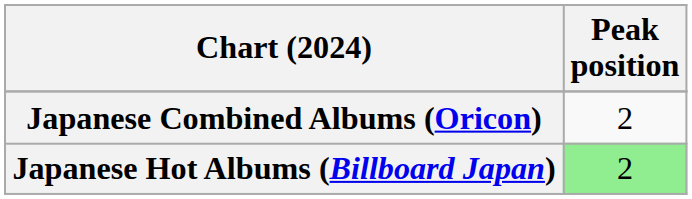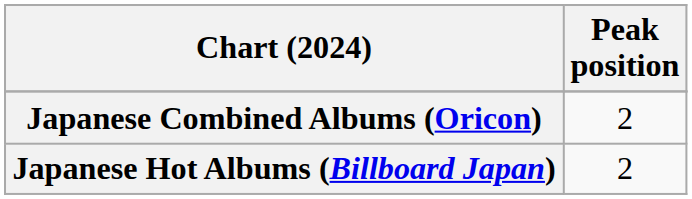Japanese Hot Albums (Billboard Japan) | Peak position: lightgreen background -> no background
